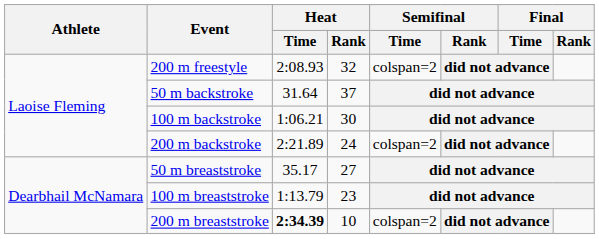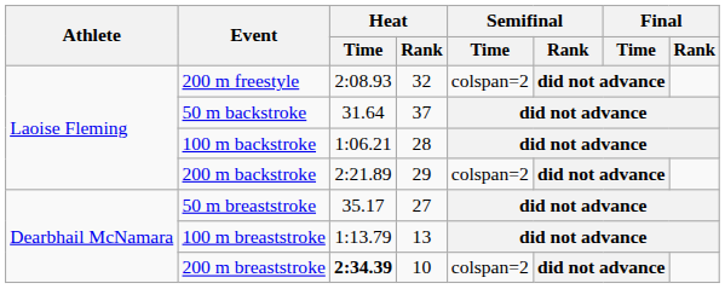100 m backstroke | Heat / Rank: 30 -> 28
200 m backstroke | Heat / Rank: 24 -> 29
100 m breaststroke | Heat / Rank: 23 -> 13
